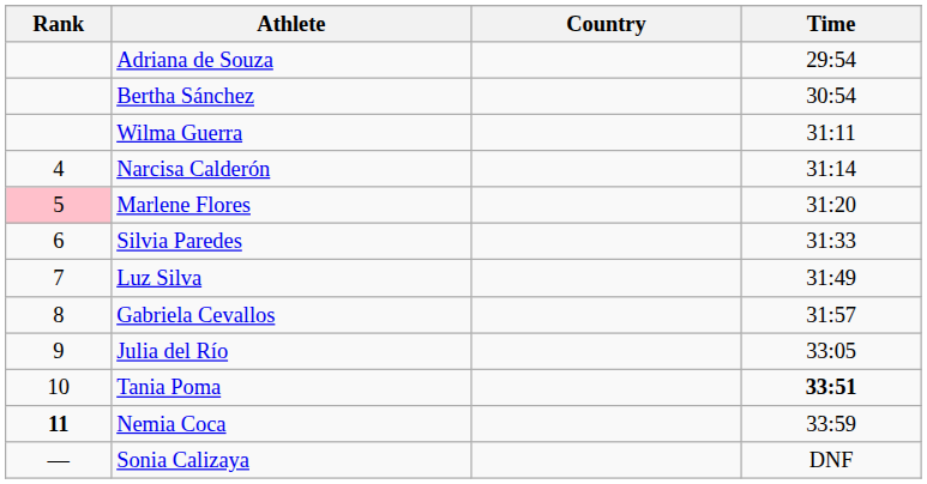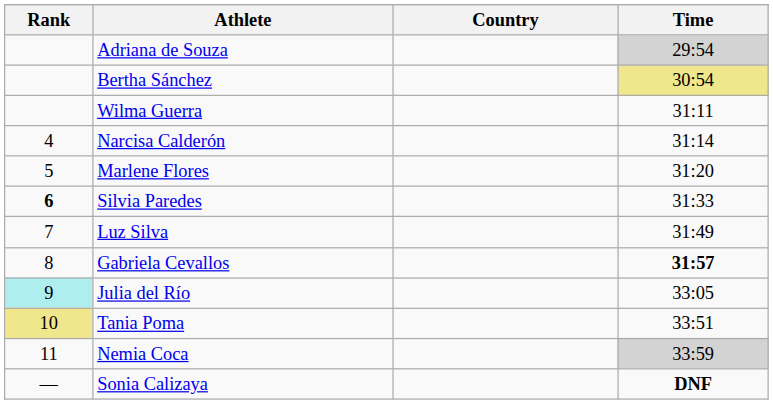Adriana de Souza | Time: no background -> lightgrey background
Bertha Sánchez | Time: no background -> khaki background
Marlene Flores | Rank: pink background -> no background
Silvia Paredes | Rank: normal -> bold
Gabriela Cevallos | Time: normal -> bold
Julia del Río | Rank: no background -> paleturquoise background
Tania Poma | Rank: no background -> khaki background
Tania Poma | Time: bold -> normal
Nemia Coca | Rank: bold -> normal
Nemia Coca | Time: no background -> lightgrey background
Sonia Calizaya | Time: normal -> bold
